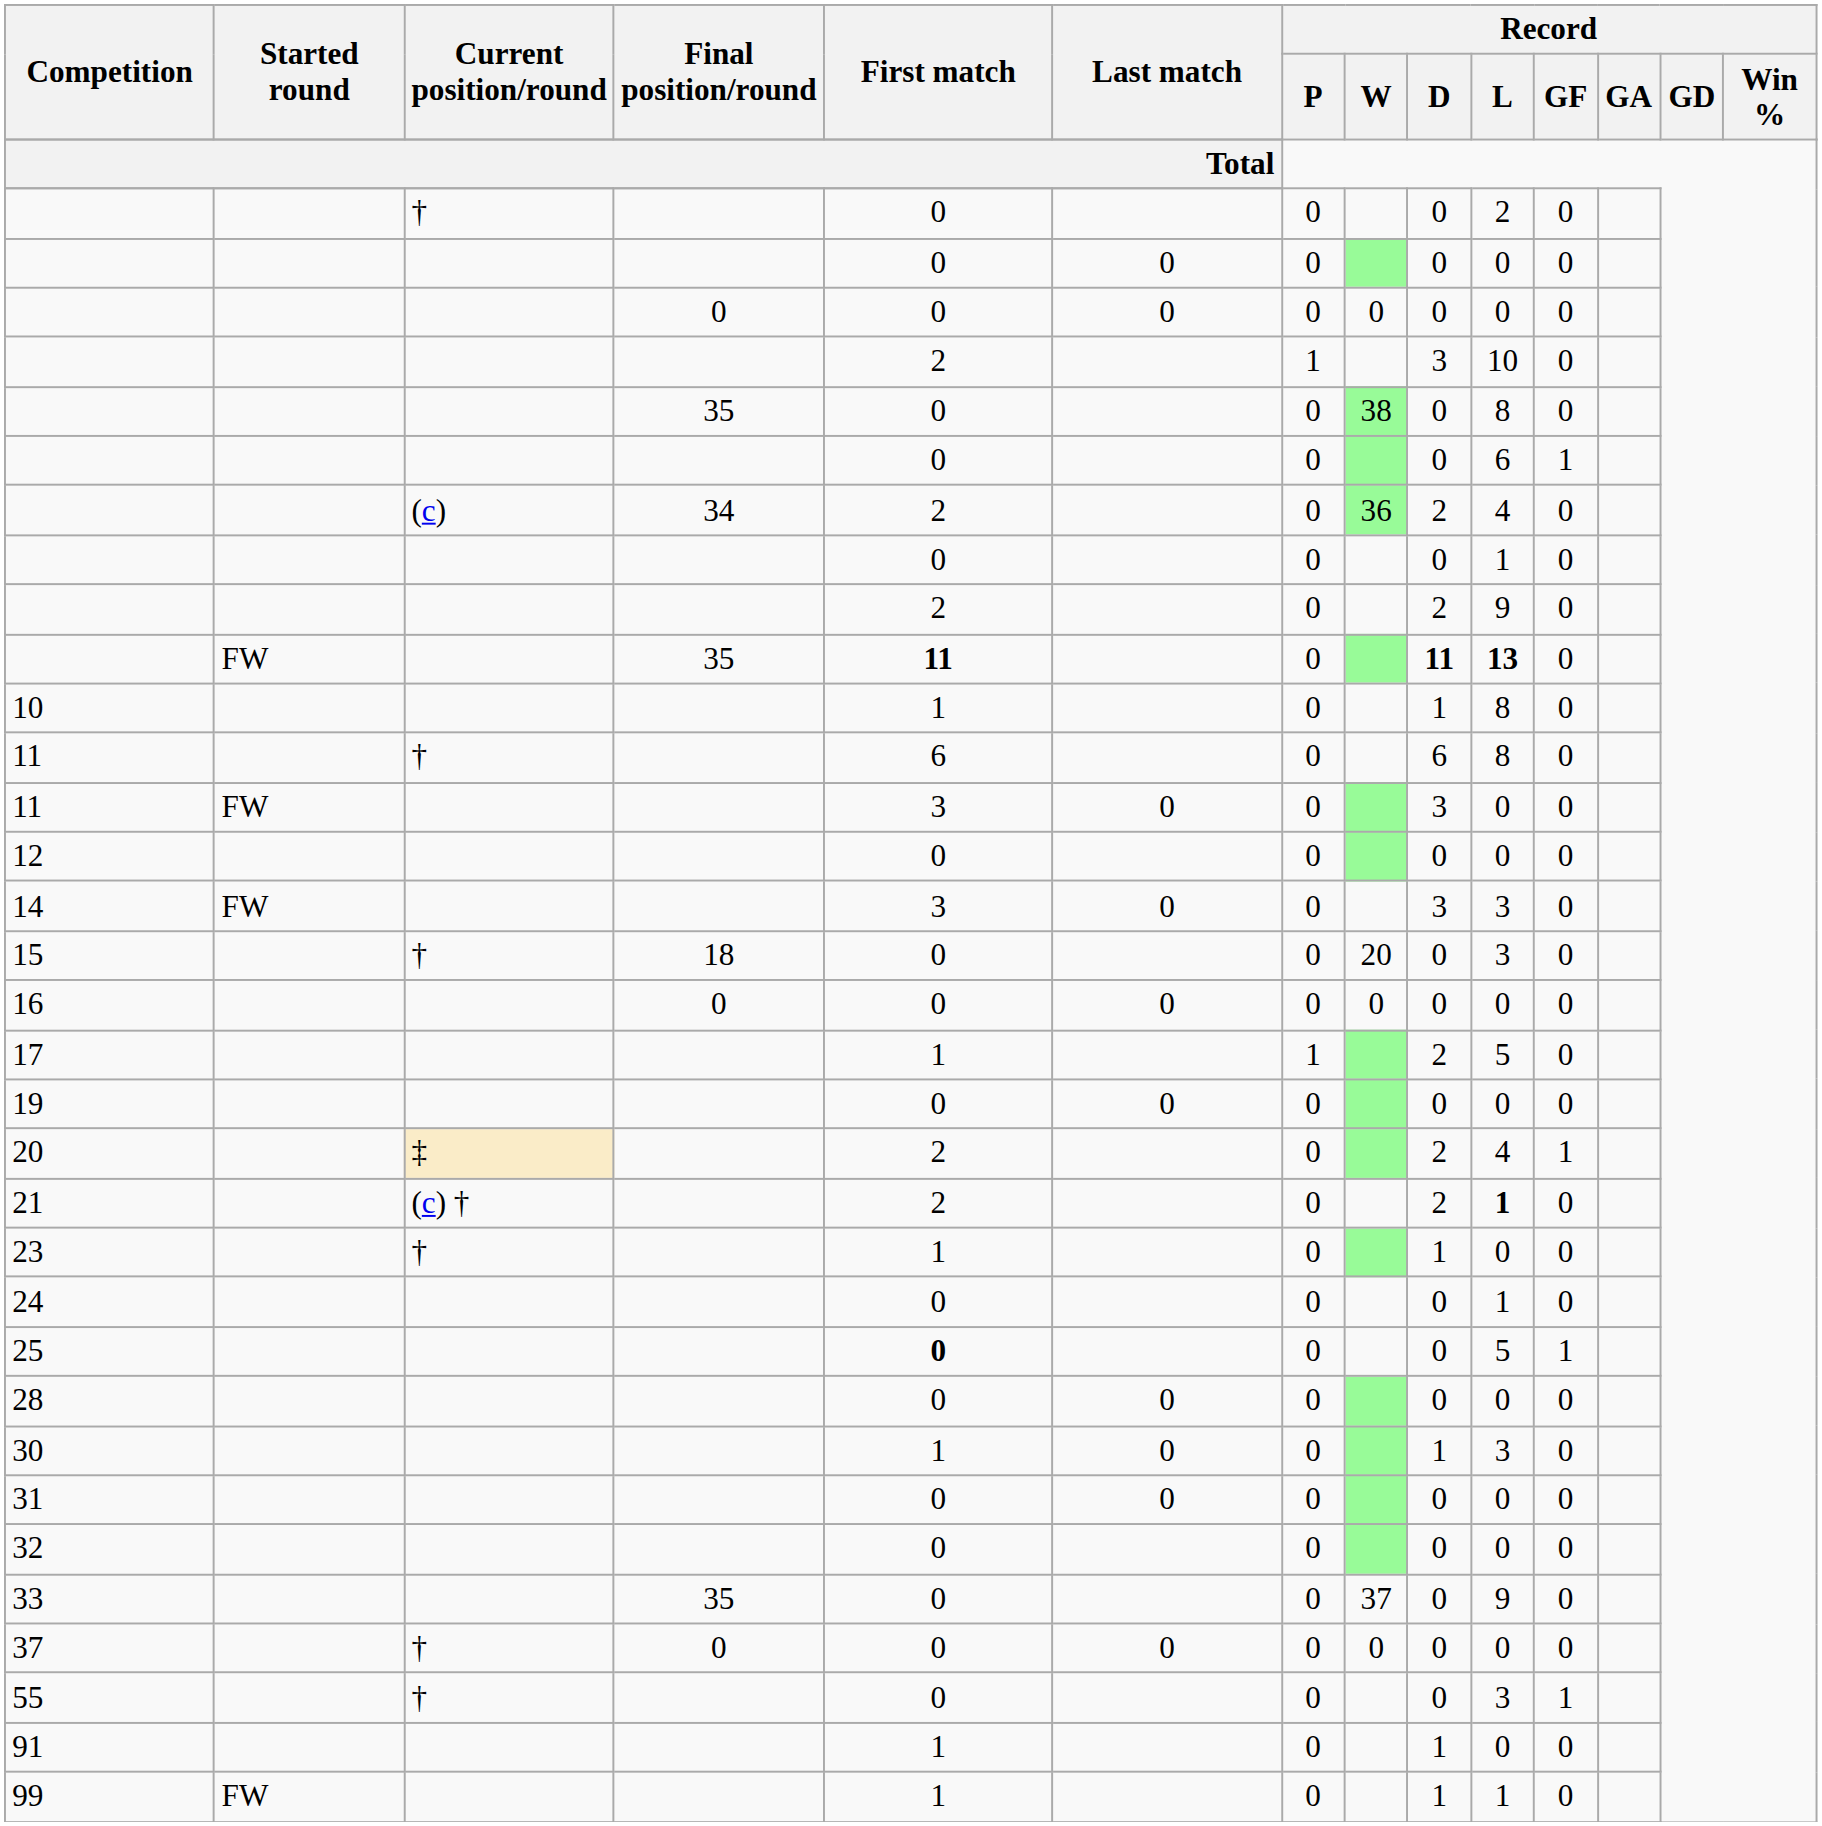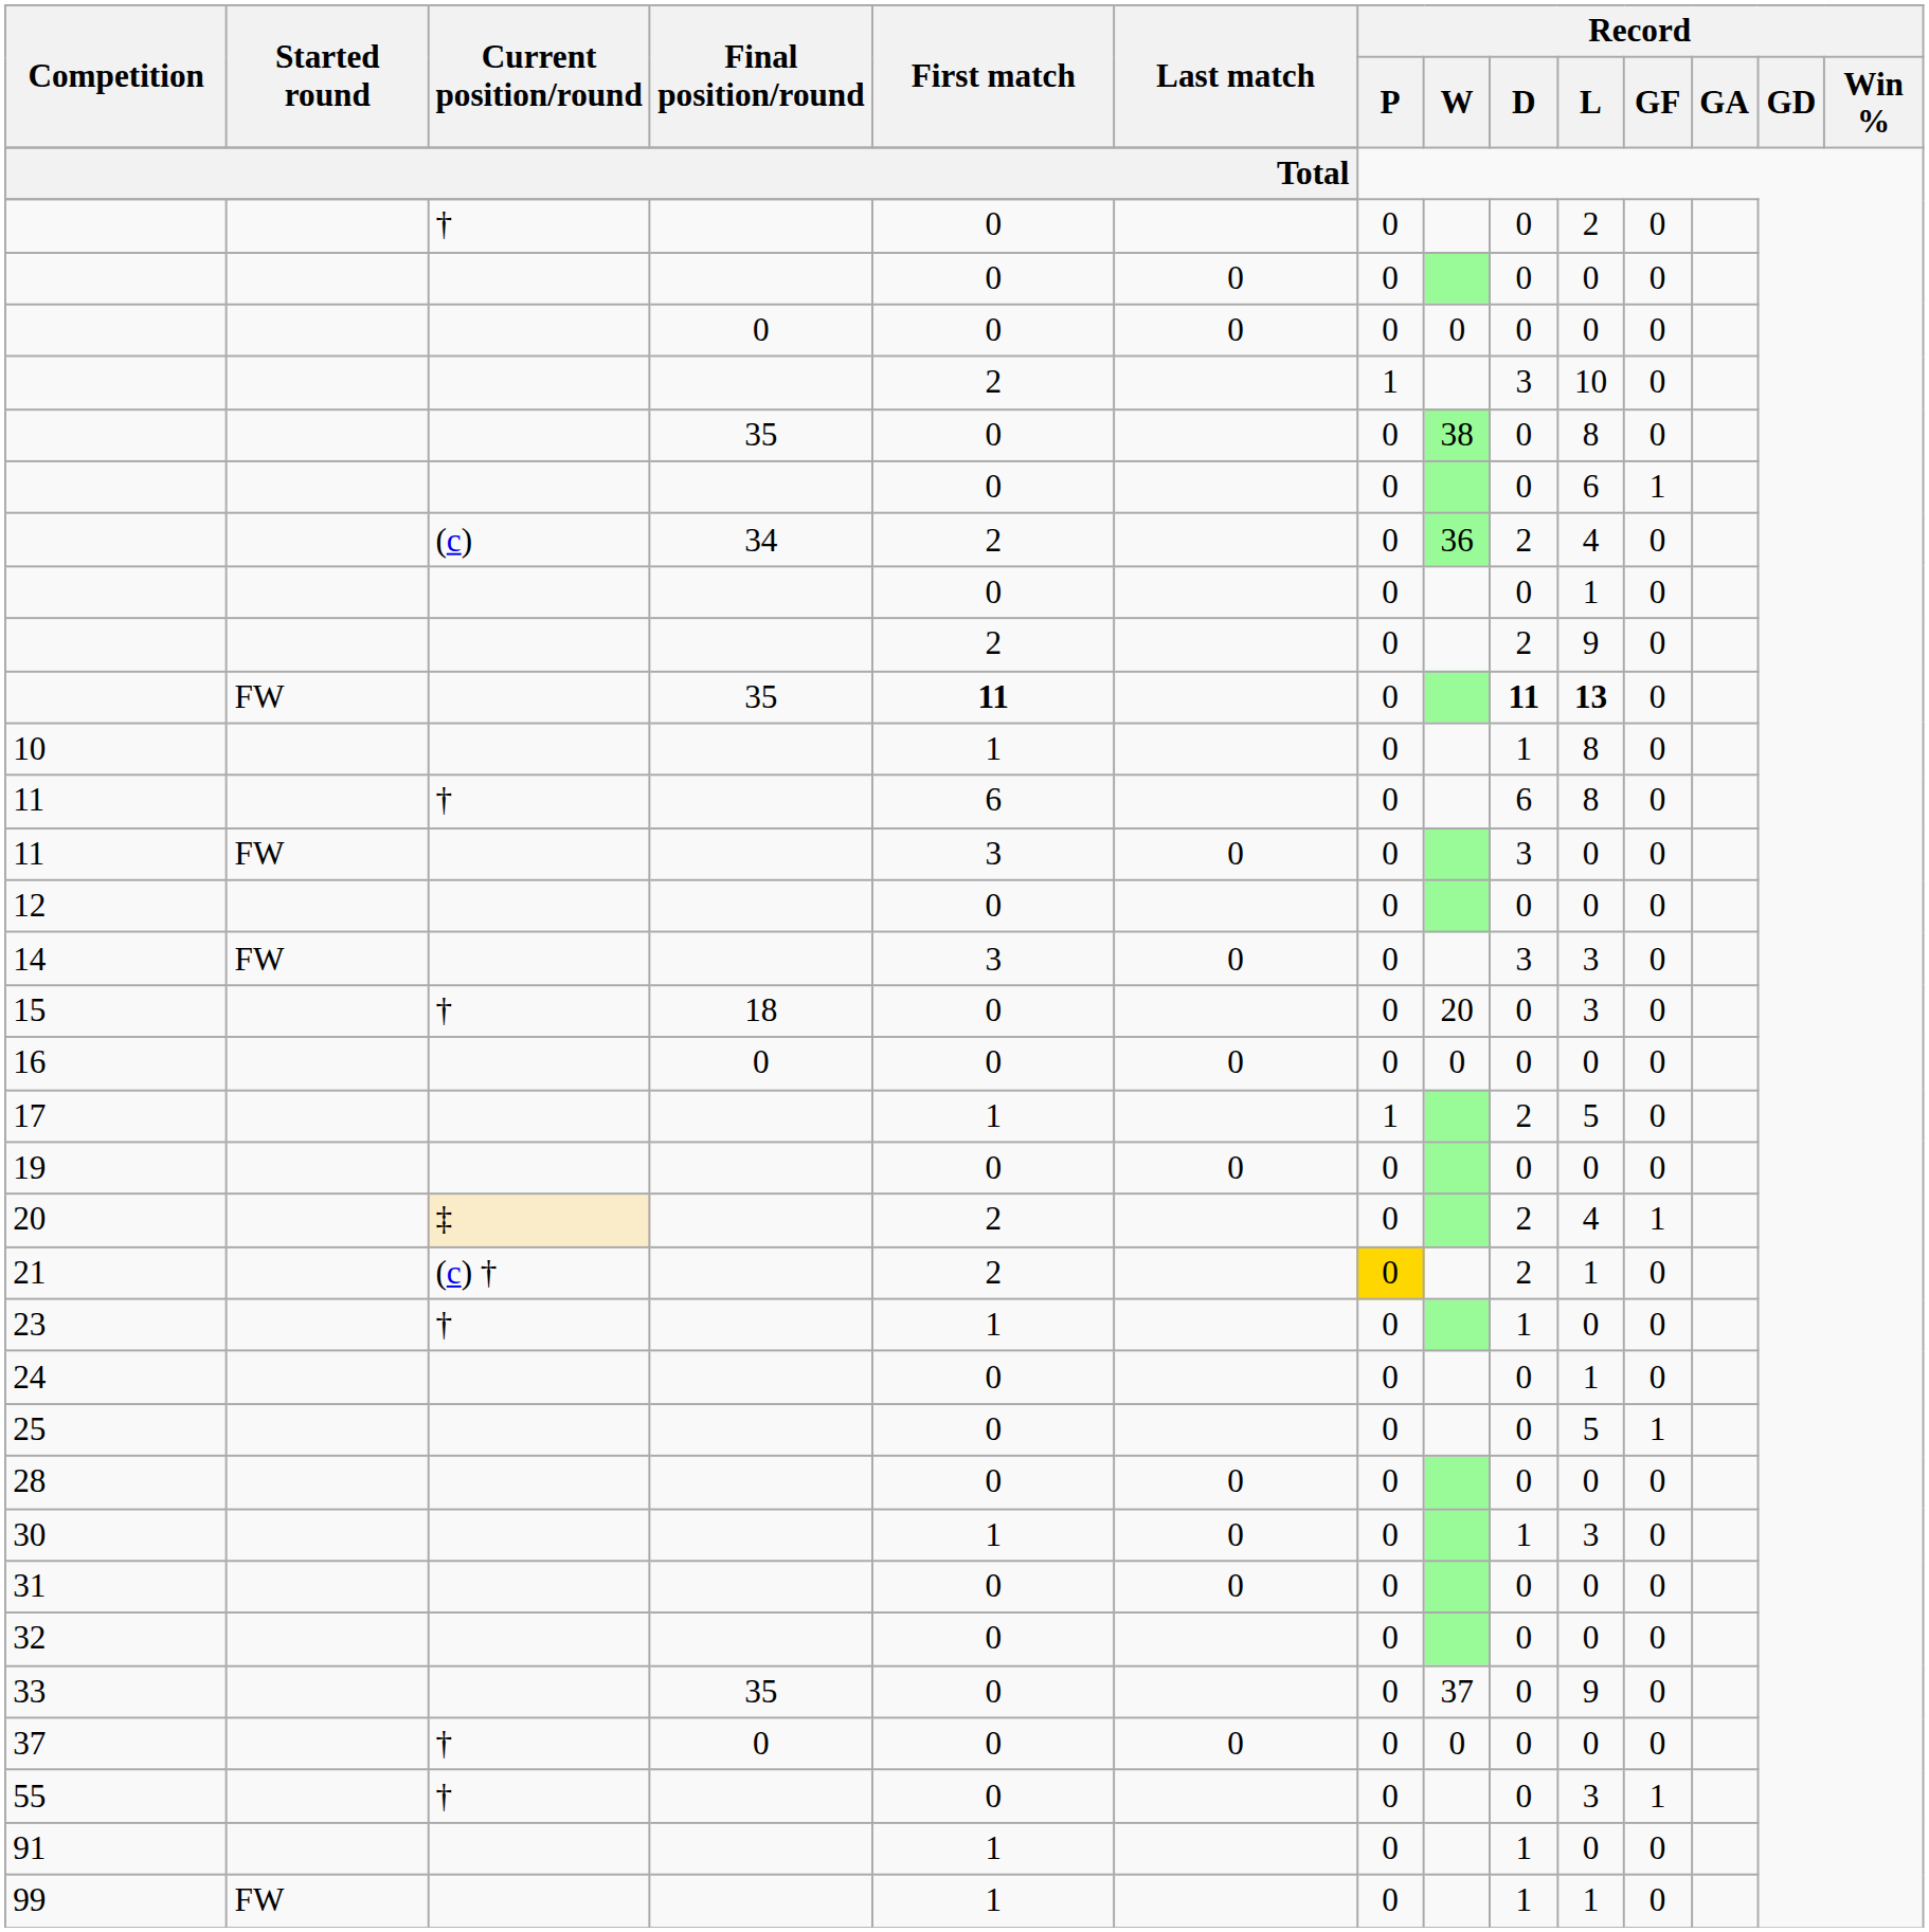21 | Record / P: no background -> gold background
21 | Record / L: bold -> normal
25 | First match: bold -> normal
